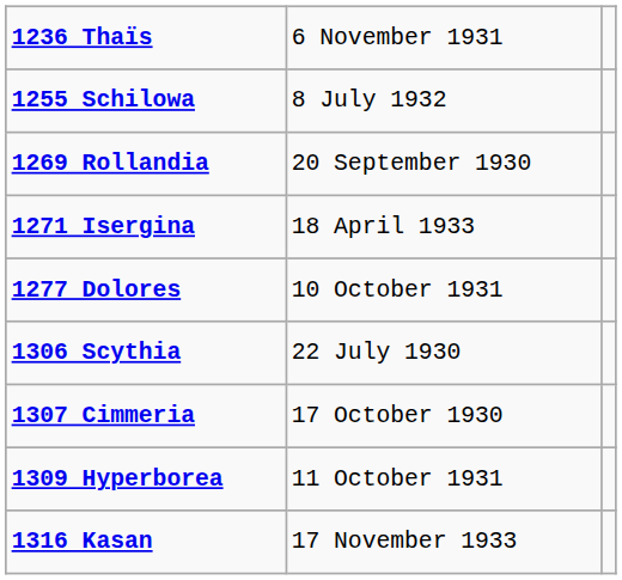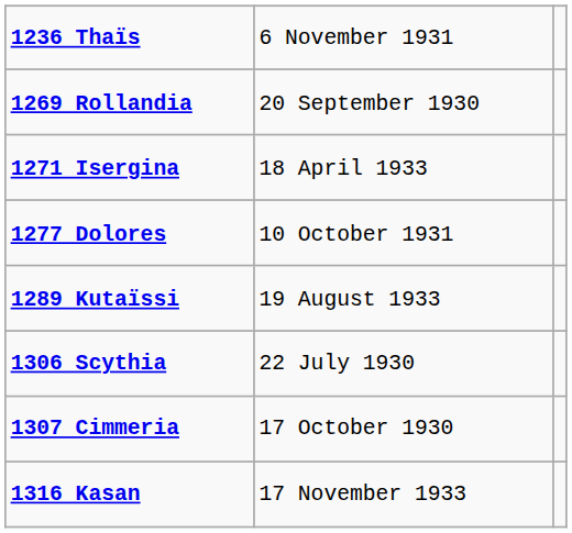- row: 1255 Schilowa | 8 July 1932
+ row: 1289 Kutaïssi | 19 August 1933
- row: 1309 Hyperborea | 11 October 1931
